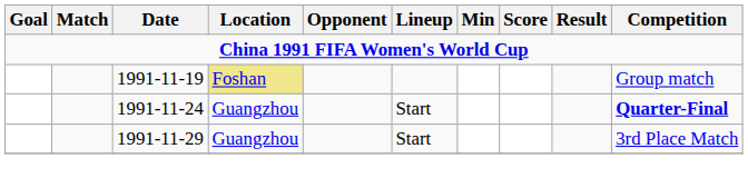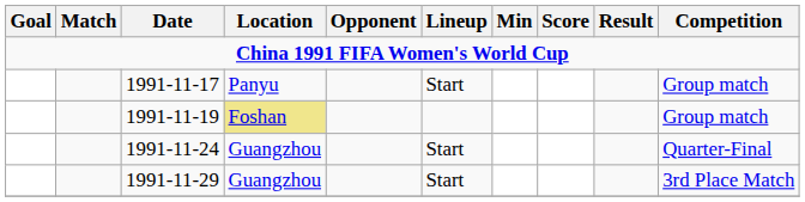+ row: 1991-11-17 | Panyu | Start | Group match
1991-11-24 | Competition: bold -> normal
